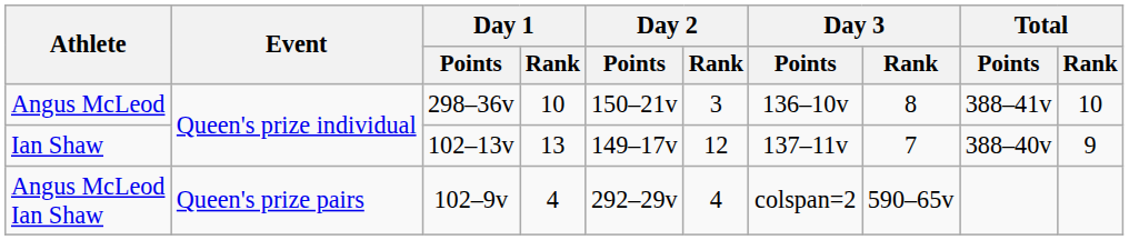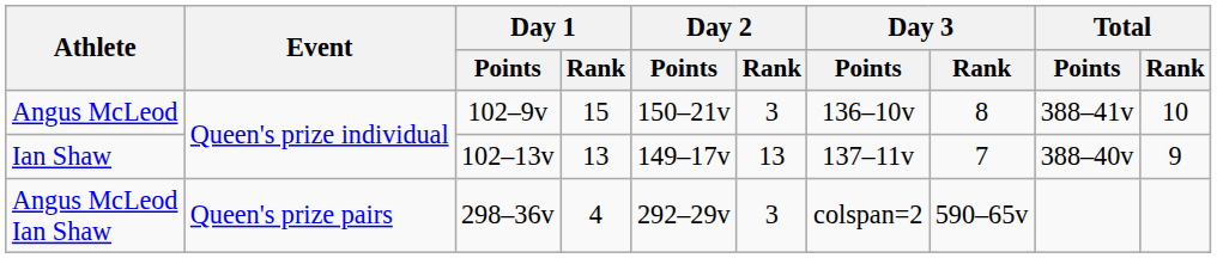Angus McLeod | Day 1 / Points: 298–36v -> 102–9v
Angus McLeod | Day 1 / Rank: 10 -> 15
Ian Shaw | Day 2 / Rank: 12 -> 13
Angus McLeod Ian Shaw | Day 1 / Points: 102–9v -> 298–36v
Angus McLeod Ian Shaw | Day 2 / Rank: 4 -> 3
